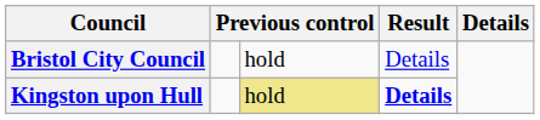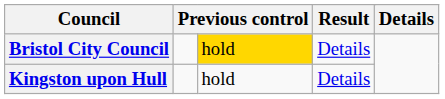Bristol City Council | column 3: no background -> gold background
Kingston upon Hull | column 3: khaki background -> no background
Kingston upon Hull | column 4: bold -> normal
